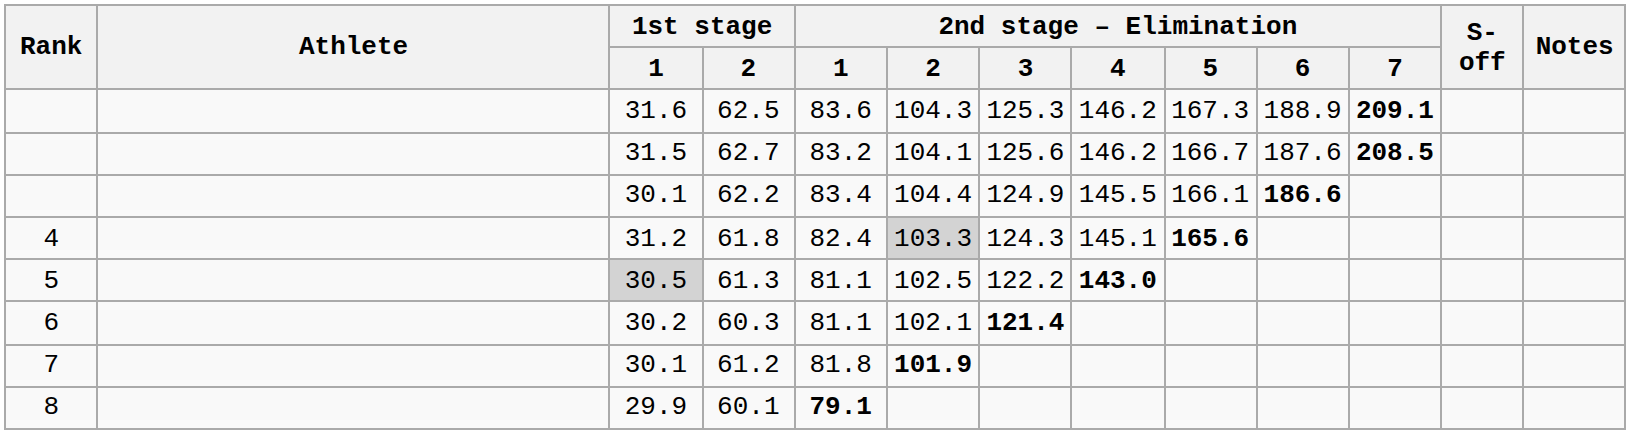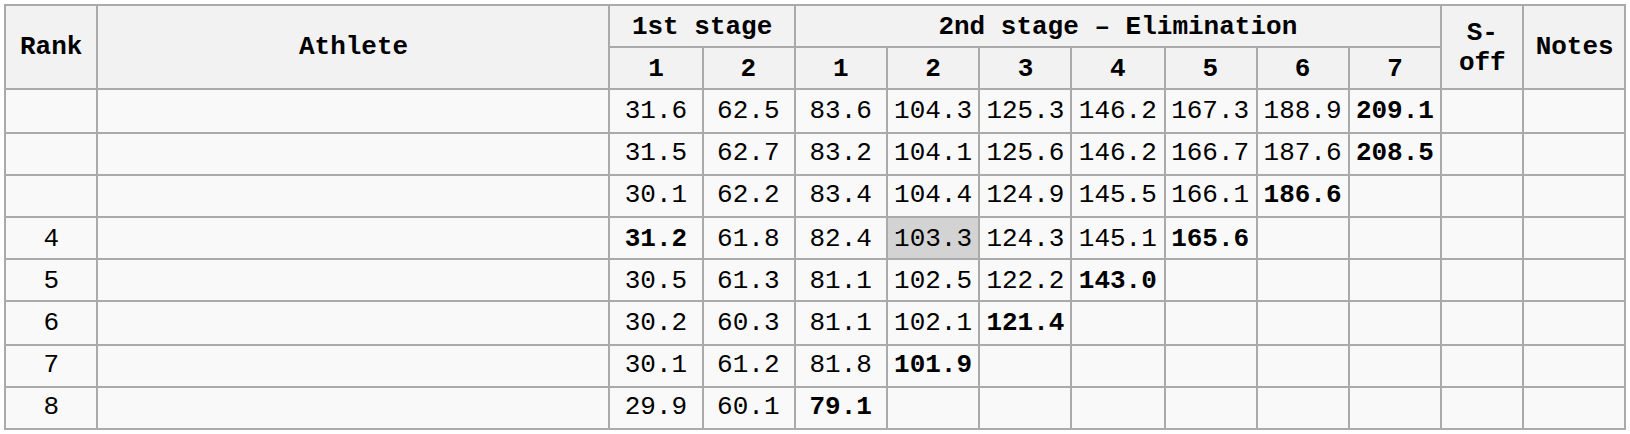61.8 | 1st stage / 1: normal -> bold
61.3 | 1st stage / 1: lightgrey background -> no background
